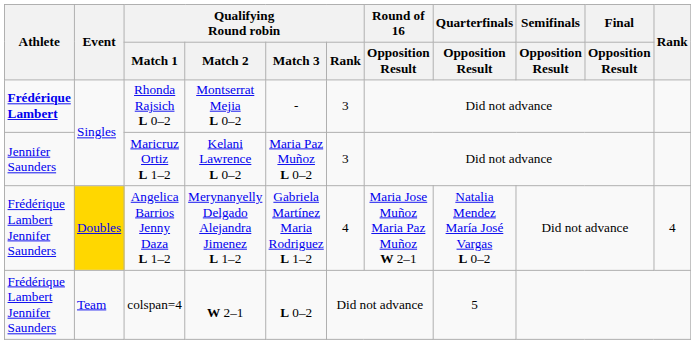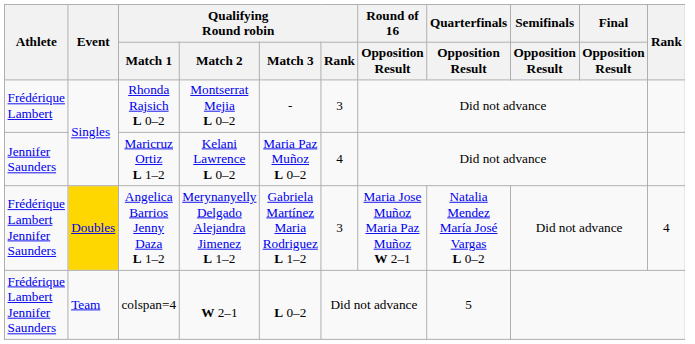Rhonda Rajsich L 0–2 | Athlete: bold -> normal
Maricruz Ortiz L 1–2 | Qualifying Round robin / Rank: 3 -> 4
Angelica Barrios Jenny Daza L 1–2 | Qualifying Round robin / Rank: 4 -> 3
